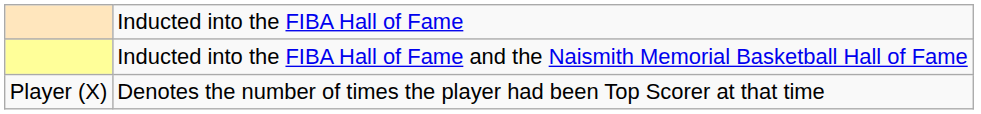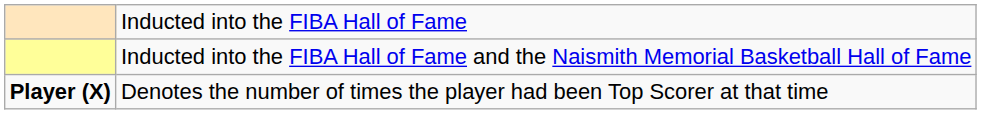row 3 | column 1: normal -> bold
